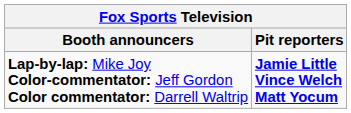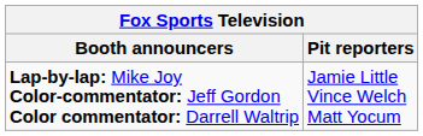row 3 | Pit reporters: bold -> normal
